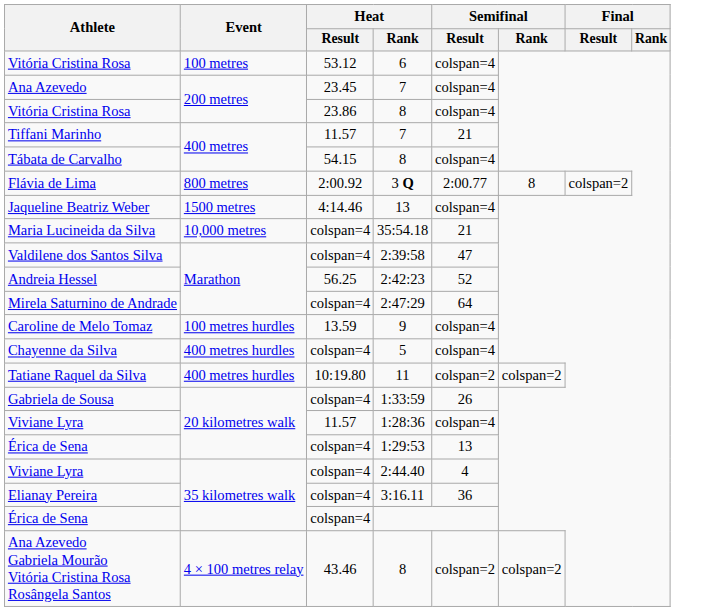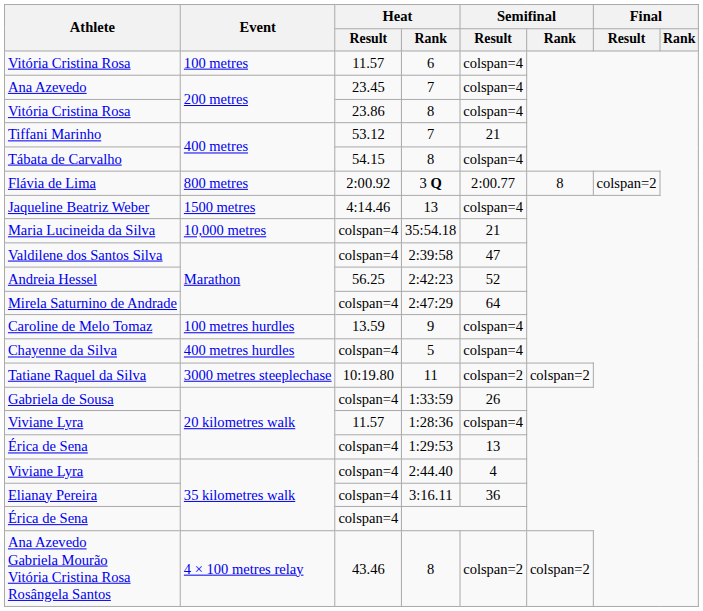Vitória Cristina Rosa / 6 | Heat / Result: 53.12 -> 11.57
Tiffani Marinho | Heat / Result: 11.57 -> 53.12
Tatiane Raquel da Silva | Event: 400 metres hurdles -> 3000 metres steeplechase
